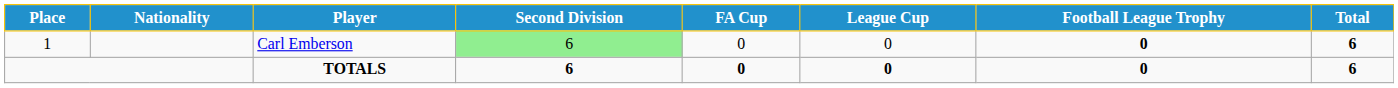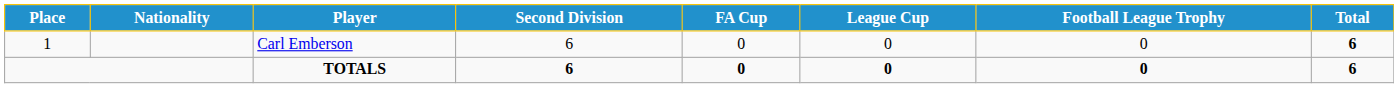Carl Emberson | Second Division: lightgreen background -> no background
Carl Emberson | Football League Trophy: bold -> normal
